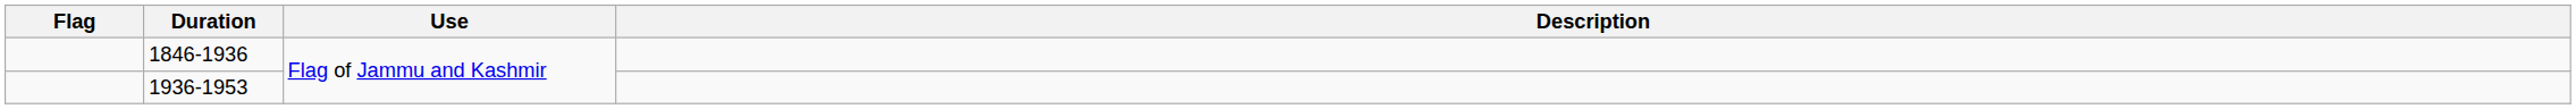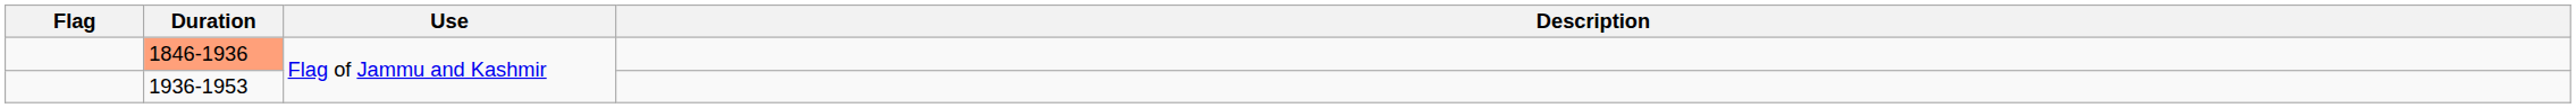1846-1936 | Duration: no background -> lightsalmon background
